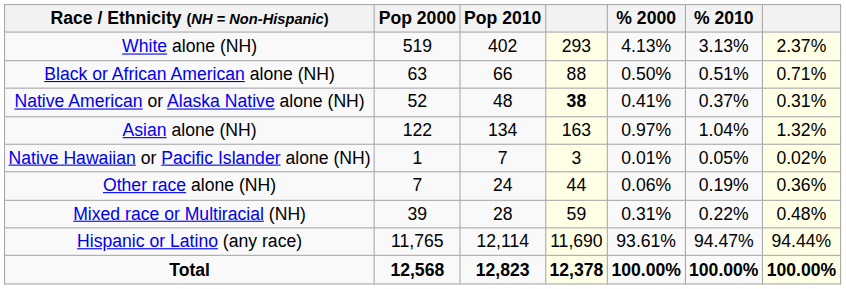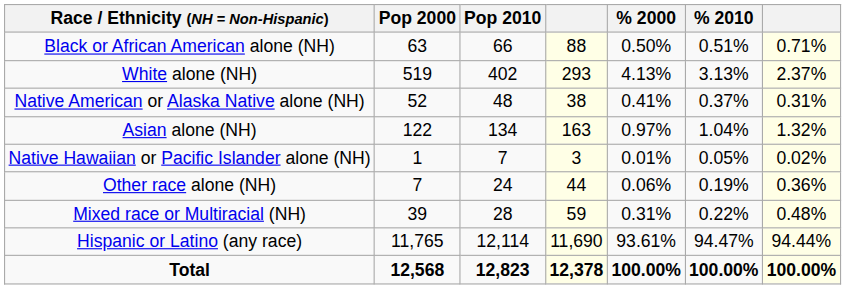rows swapped: White alone (NH) <-> Black or African American alone (NH)
Native American or Alaska Native alone (NH) | column 4: bold -> normal
